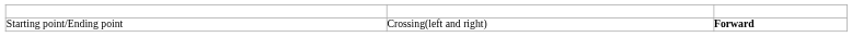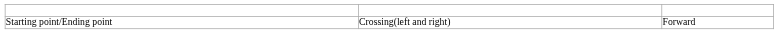Starting point/Ending point | column 3: bold -> normal
